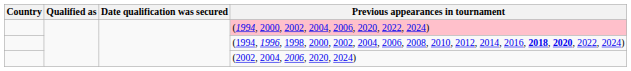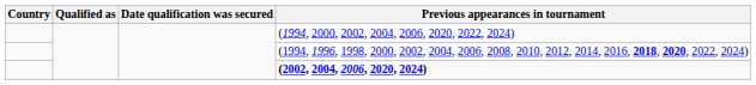(1994, 2000, 2002, 2004, 2006, 2020, 2022, 2024) | Previous appearances in tournament: pink background -> no background
(2002, 2004, 2006, 2020, 2024) | Previous appearances in tournament: normal -> bold
